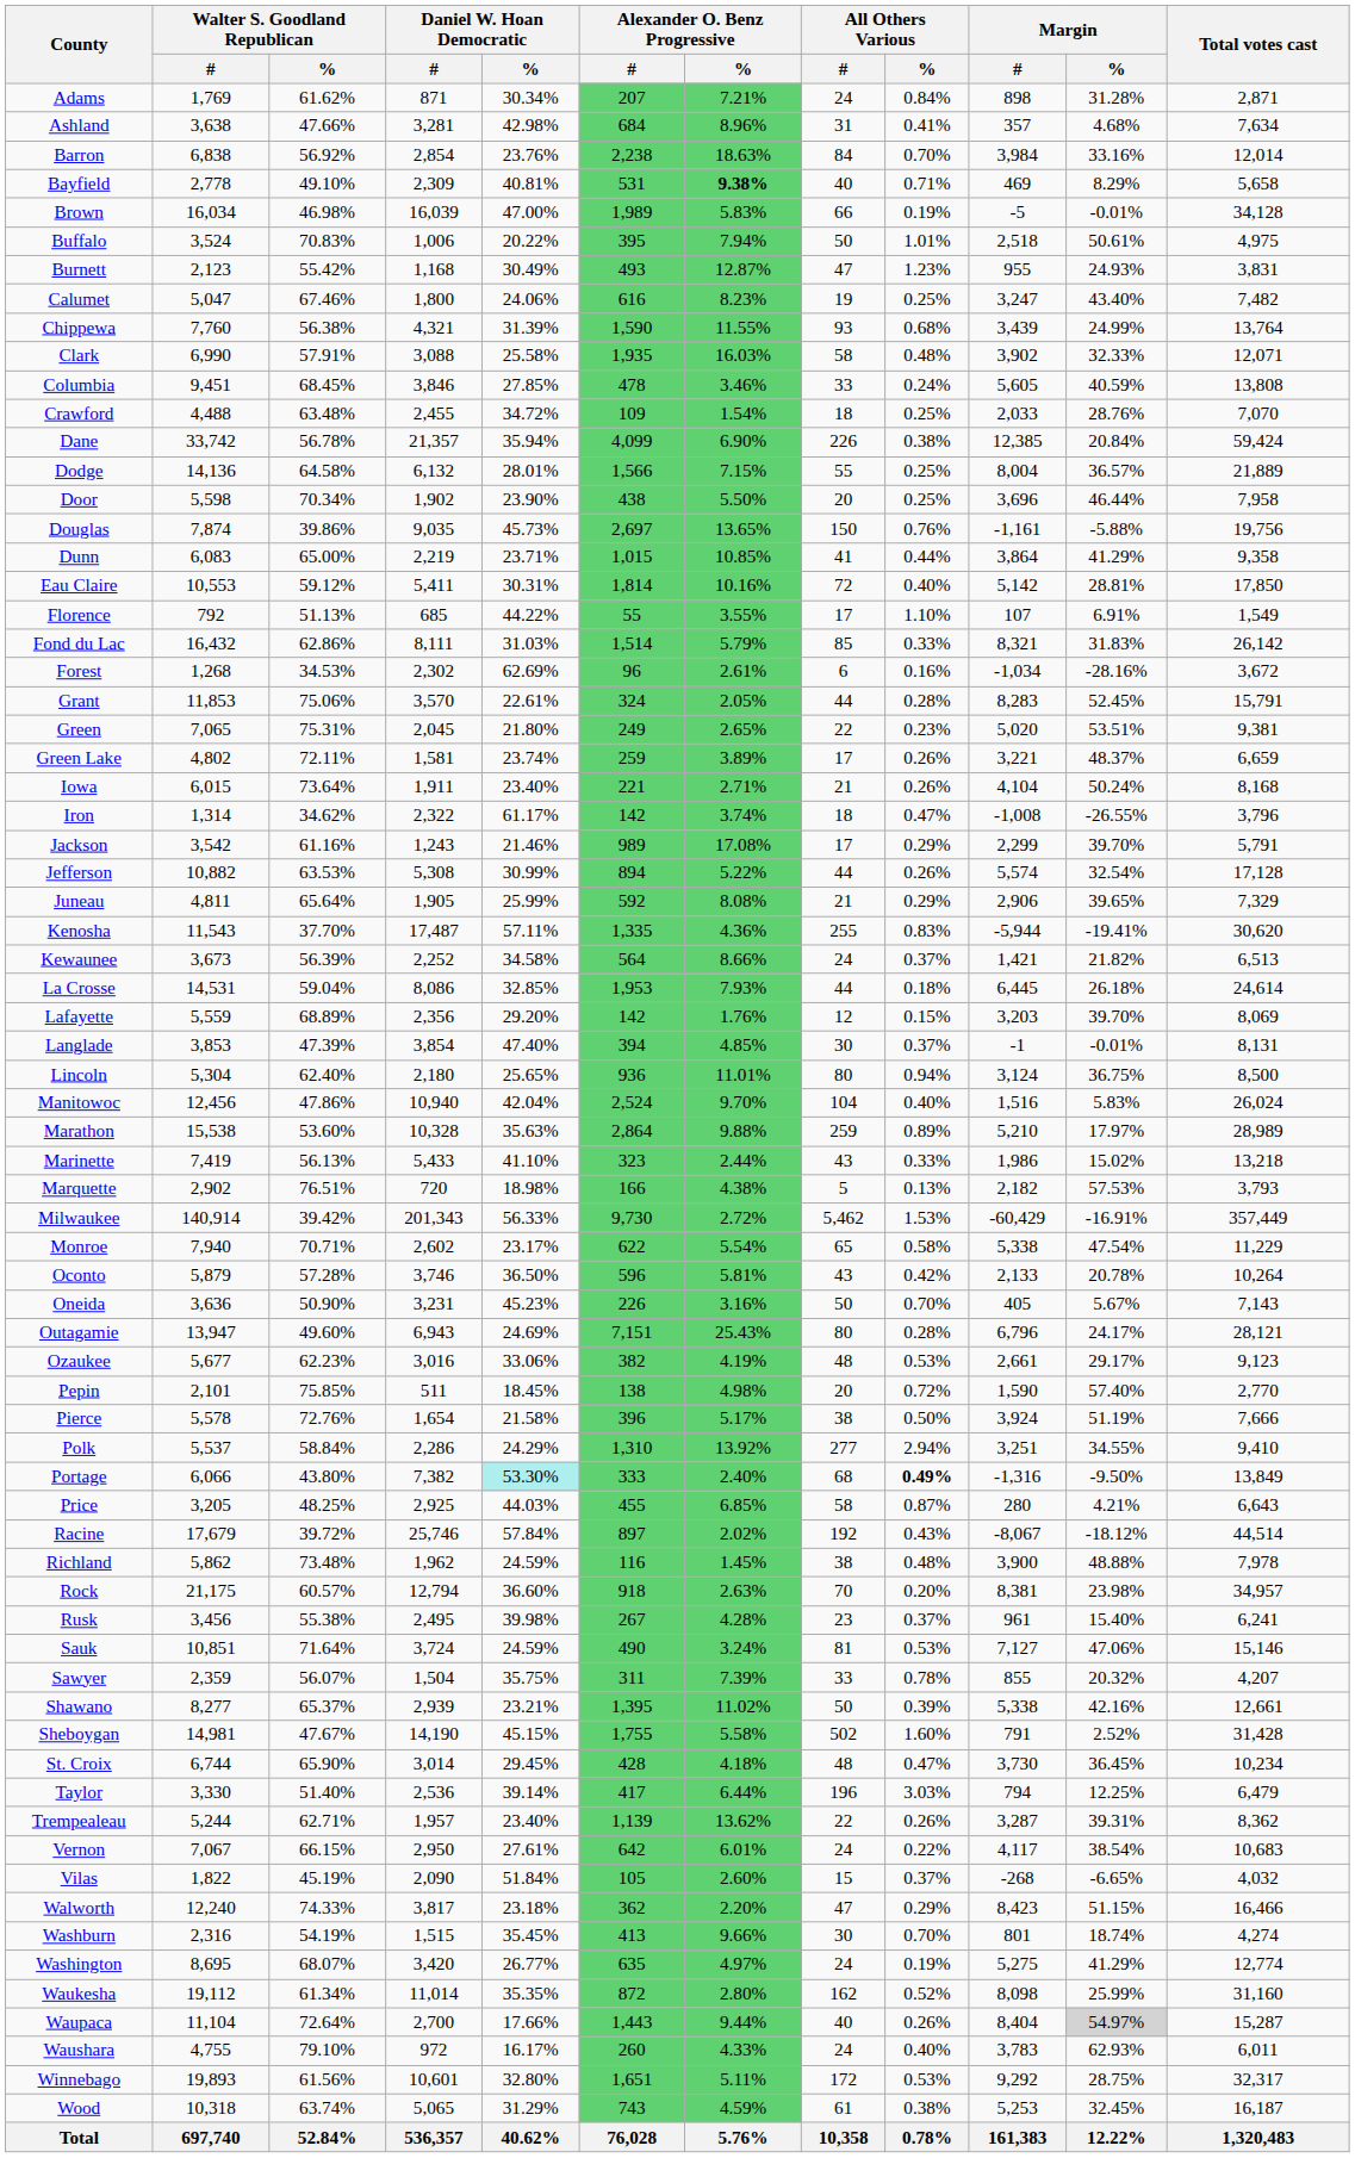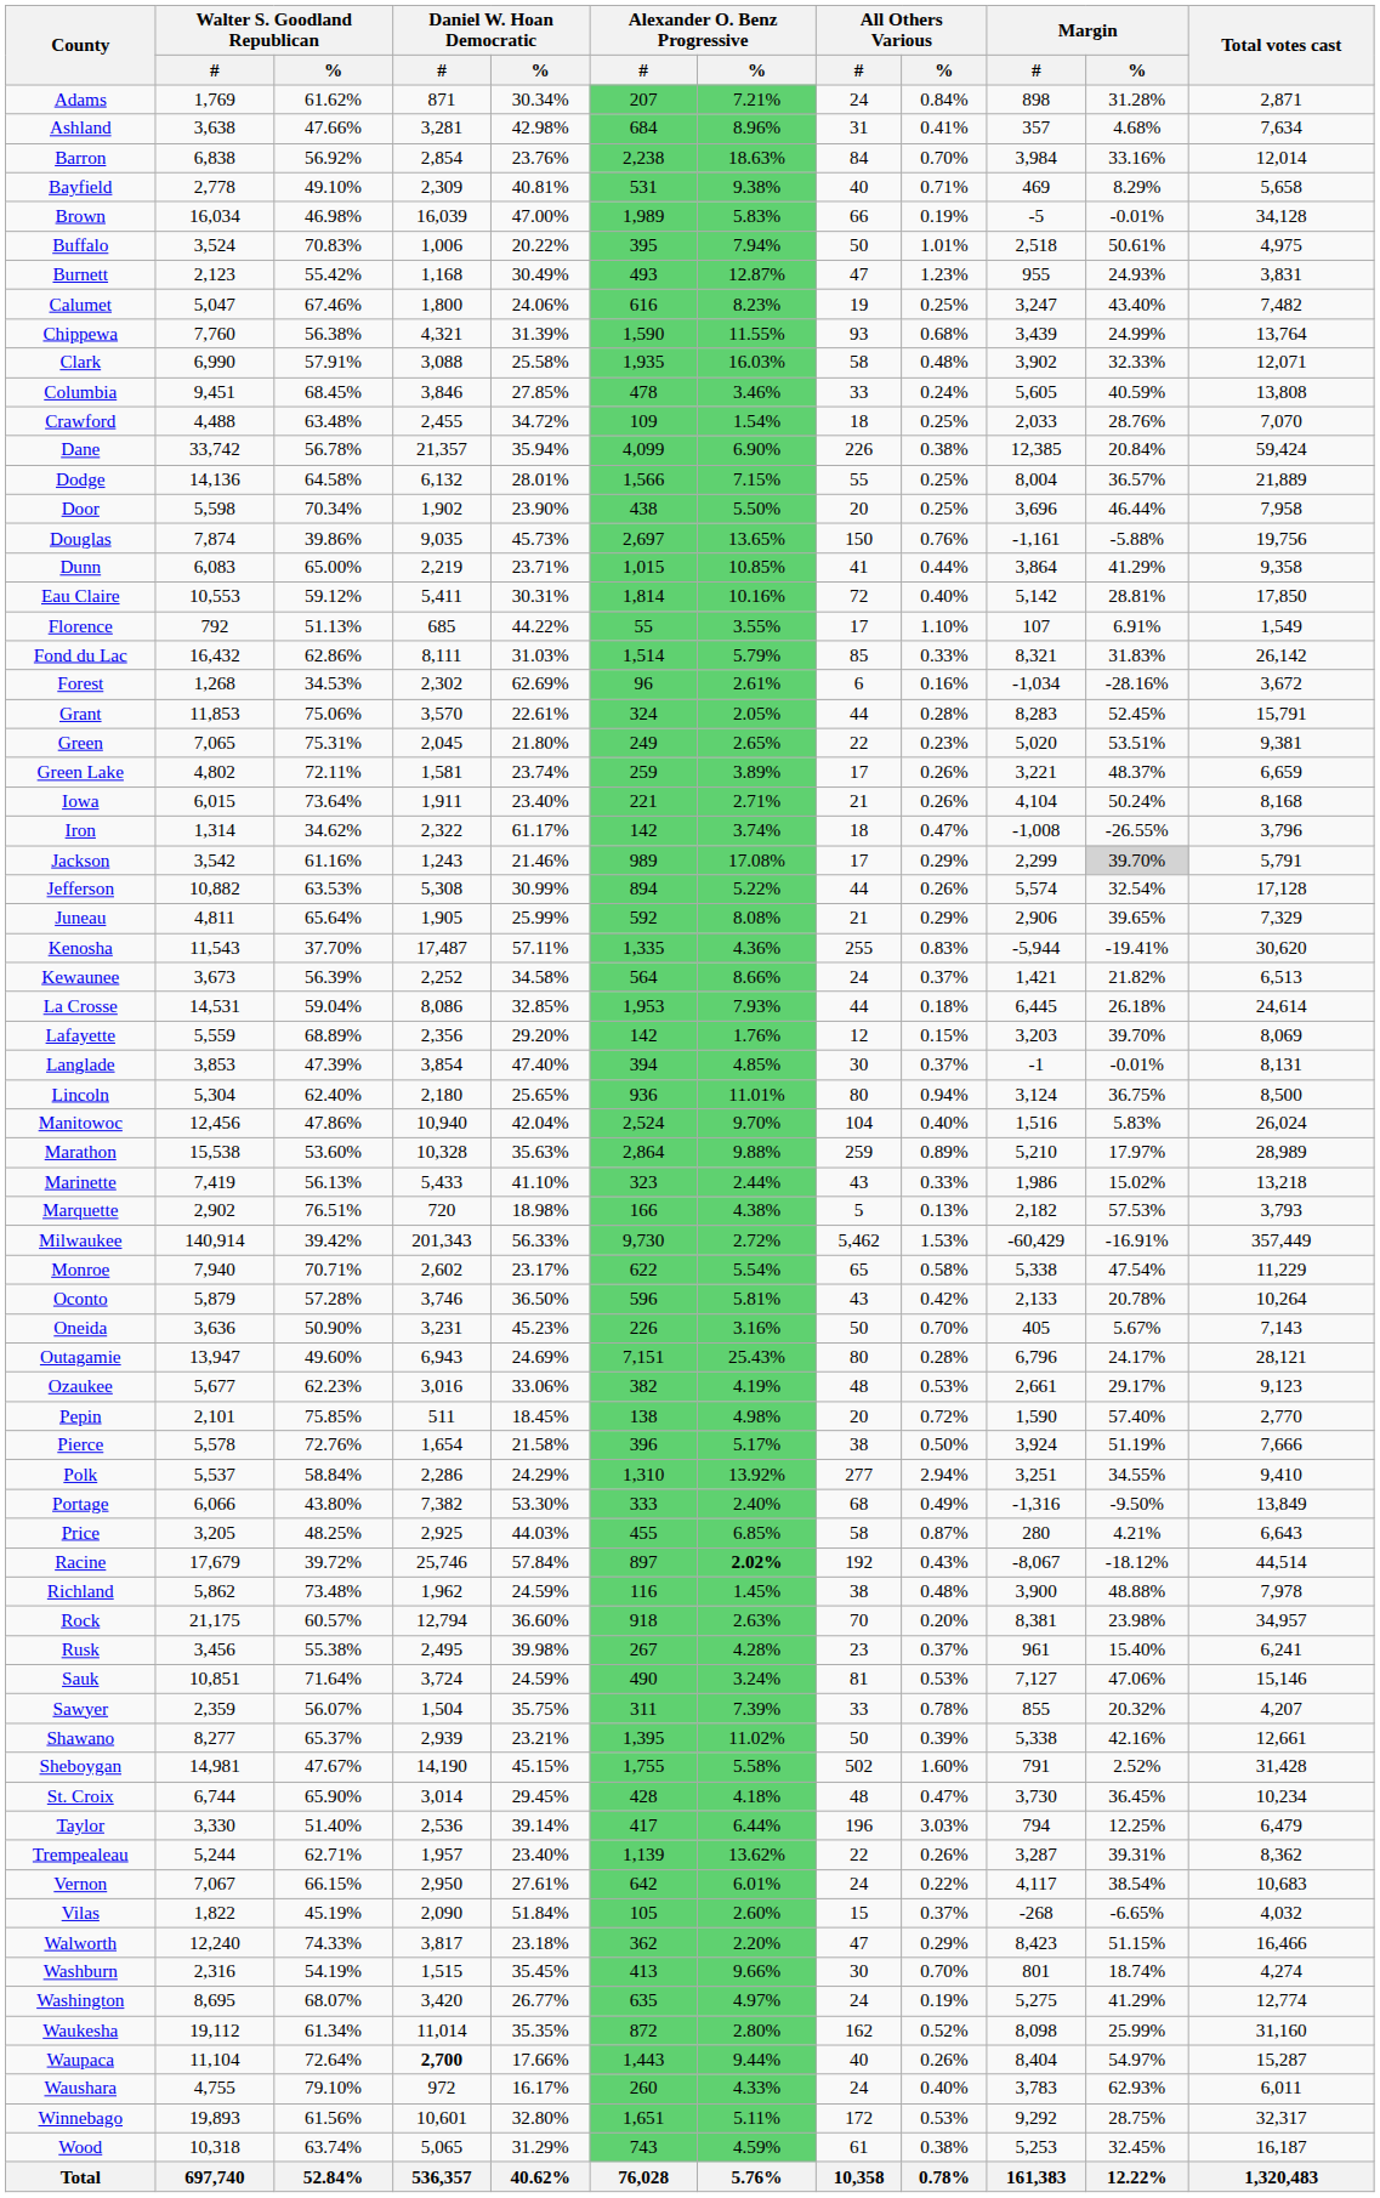Bayfield | Alexander O. Benz Progressive / %: bold -> normal
Jackson | Margin / %: no background -> lightgrey background
Portage | Daniel W. Hoan Democratic / %: paleturquoise background -> no background
Portage | All Others Various / %: bold -> normal
Racine | Alexander O. Benz Progressive / %: normal -> bold
Waupaca | Daniel W. Hoan Democratic / #: normal -> bold
Waupaca | Margin / %: lightgrey background -> no background
